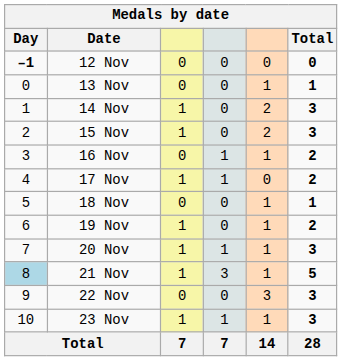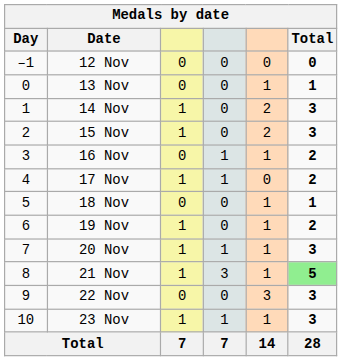12 Nov | Day: bold -> normal
21 Nov | Day: lightblue background -> no background
21 Nov | Total: no background -> lightgreen background
